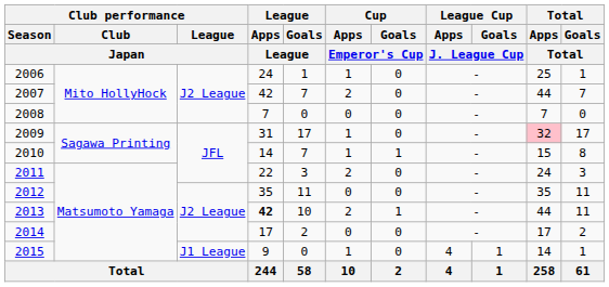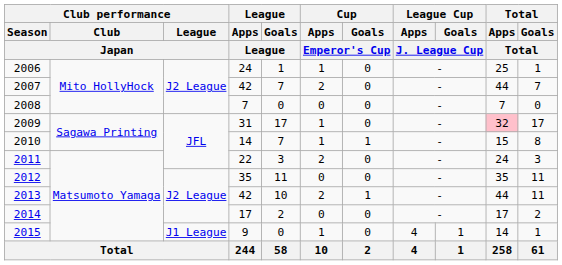2013 | League / Apps / League: bold -> normal
